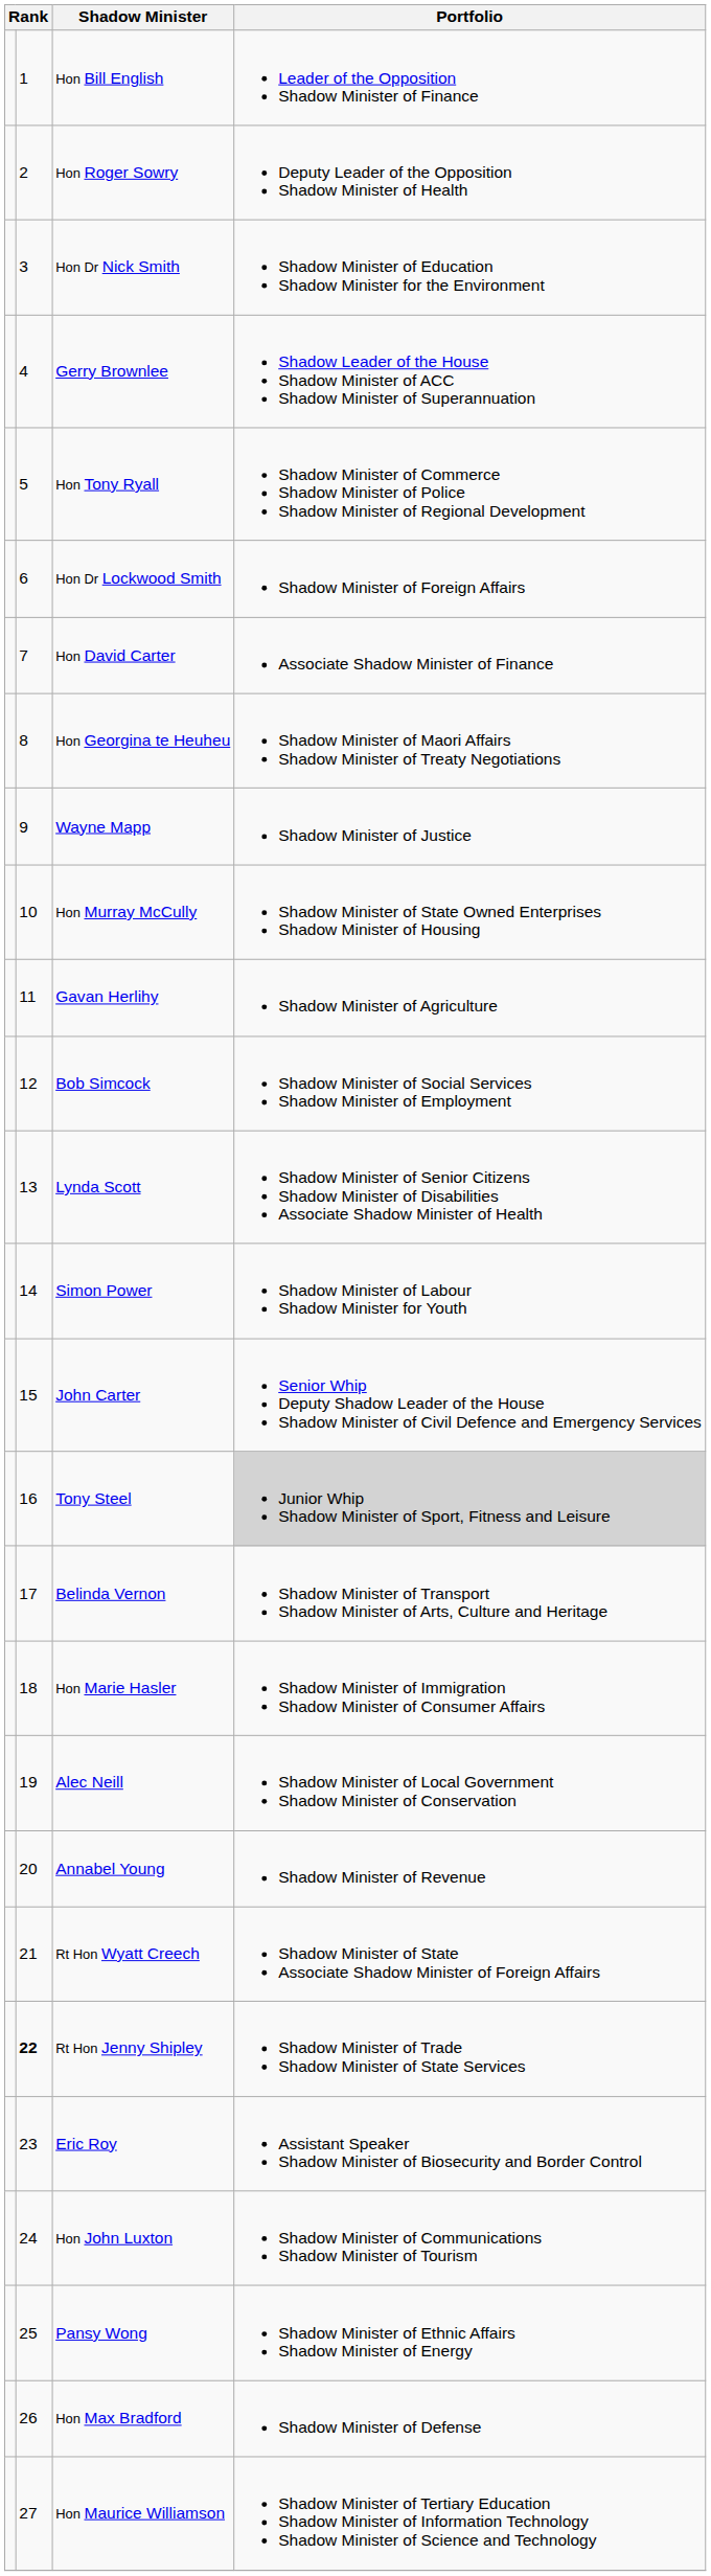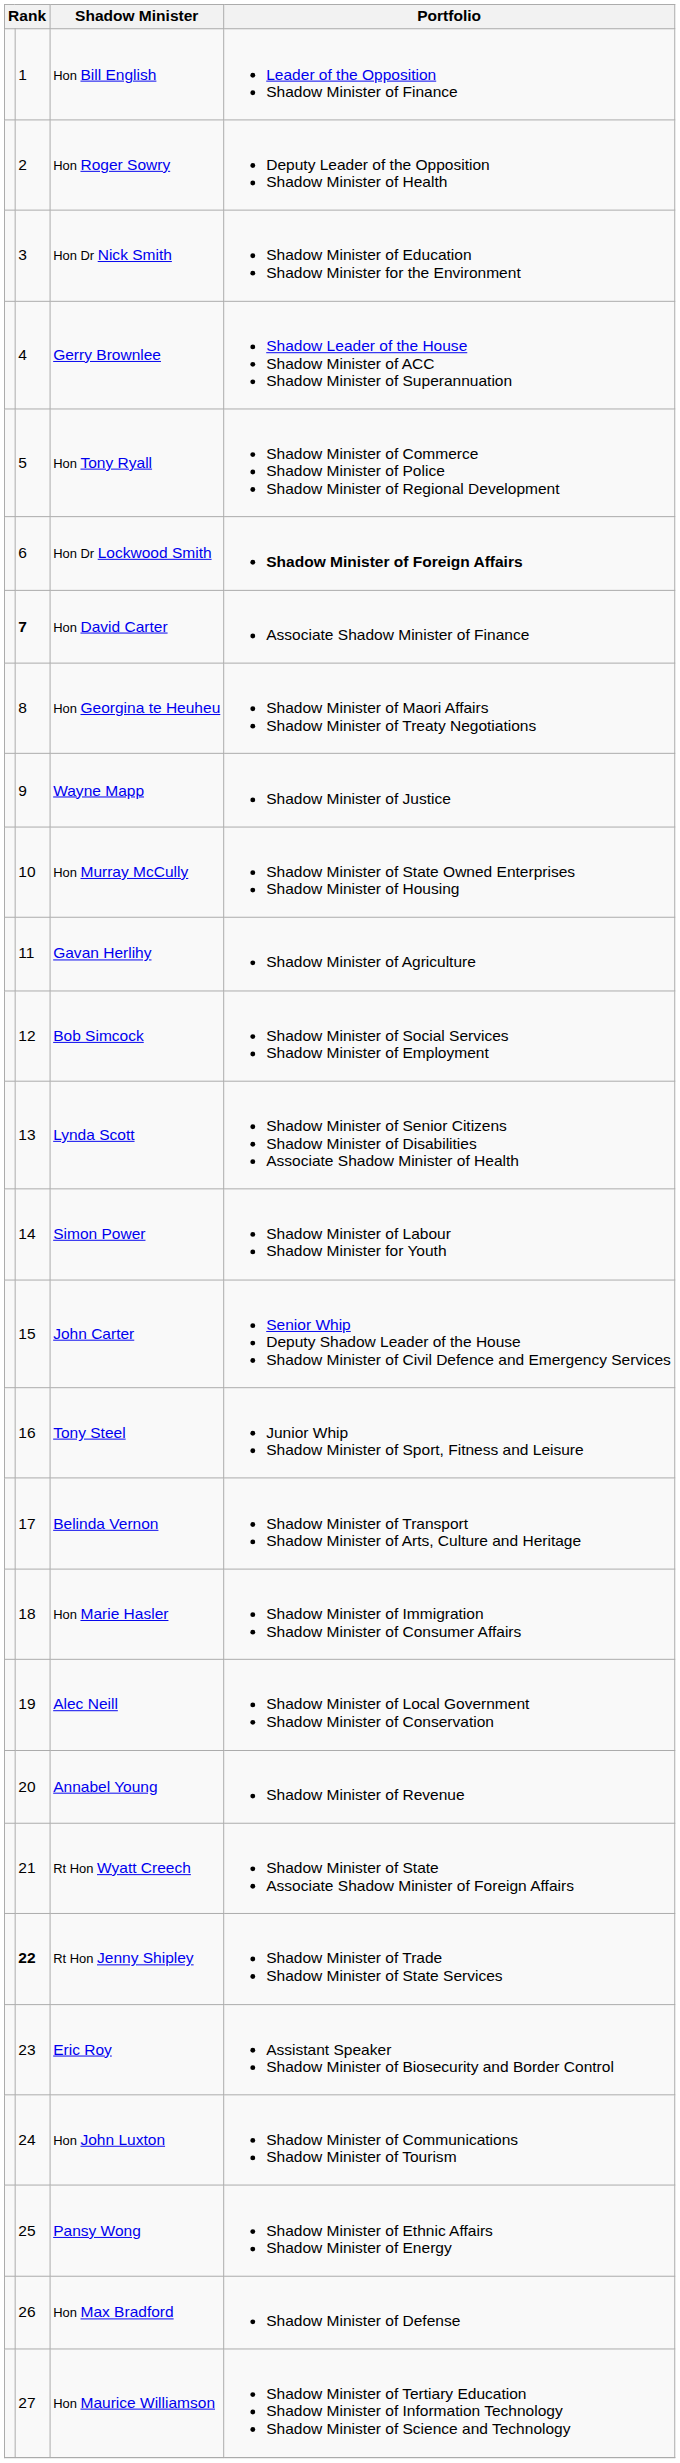Hon Dr Lockwood Smith | Portfolio: normal -> bold
Hon David Carter | column 2: normal -> bold
Tony Steel | Portfolio: lightgrey background -> no background
